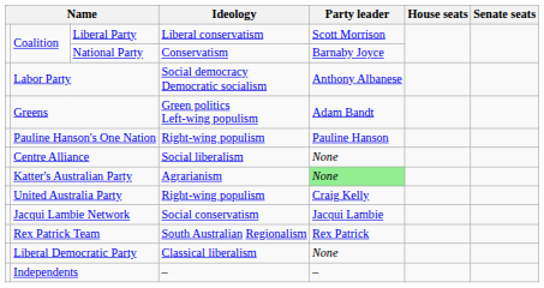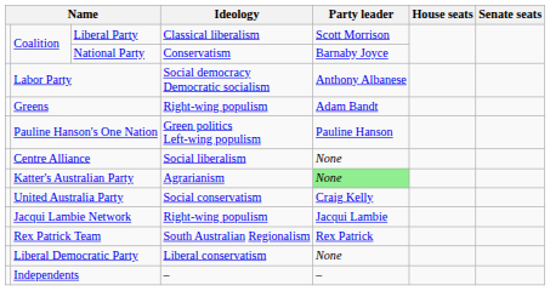Liberal Party | Ideology: Liberal conservatism -> Classical liberalism
Greens | Ideology: Green politics Left-wing populism -> Right-wing populism
Pauline Hanson's One Nation | Ideology: Right-wing populism -> Green politics Left-wing populism
United Australia Party | Ideology: Right-wing populism -> Social conservatism
Jacqui Lambie Network | Ideology: Social conservatism -> Right-wing populism
Liberal Democratic Party | Ideology: Classical liberalism -> Liberal conservatism
